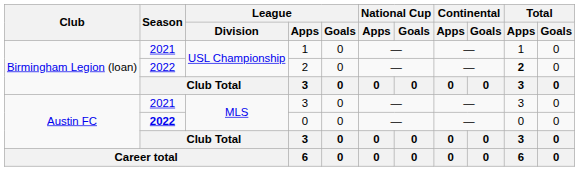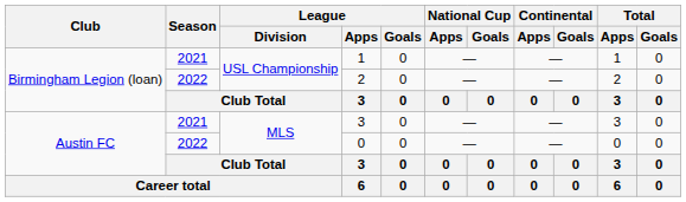row 4 | Total / Apps: bold -> normal
row 7 | Season: bold -> normal
